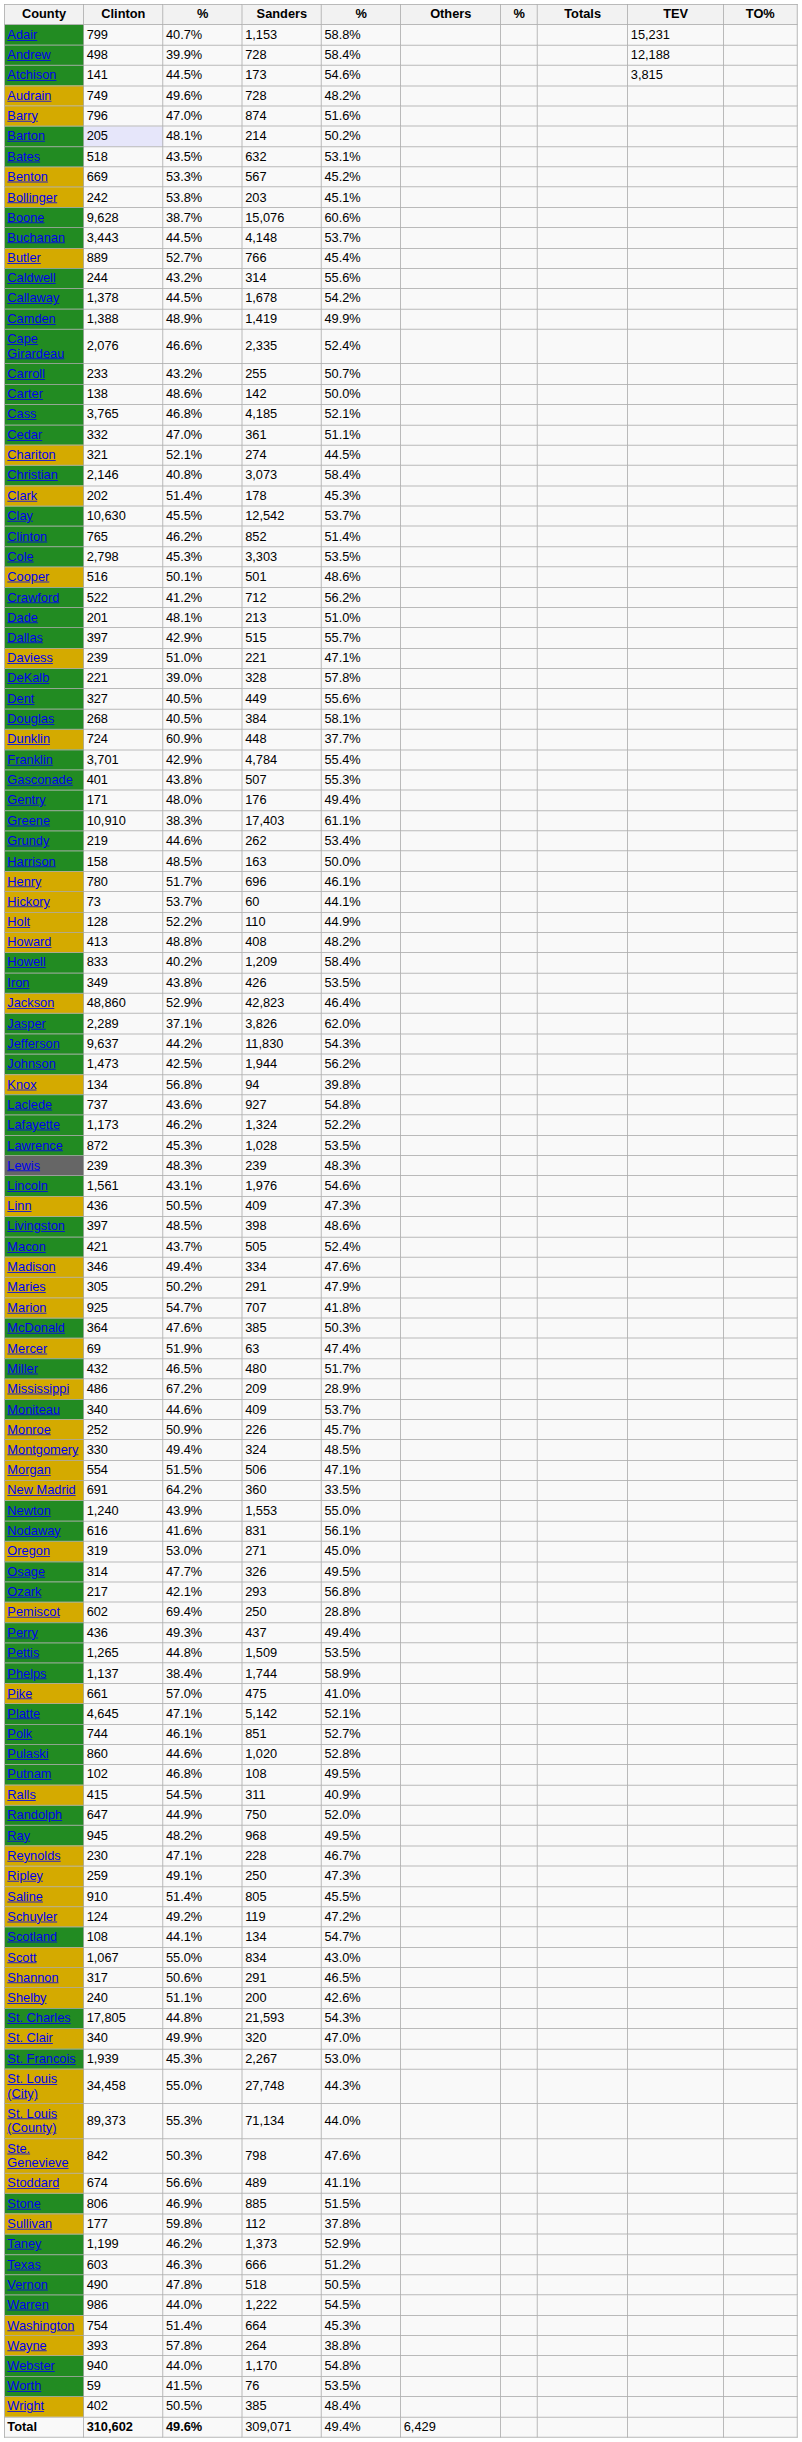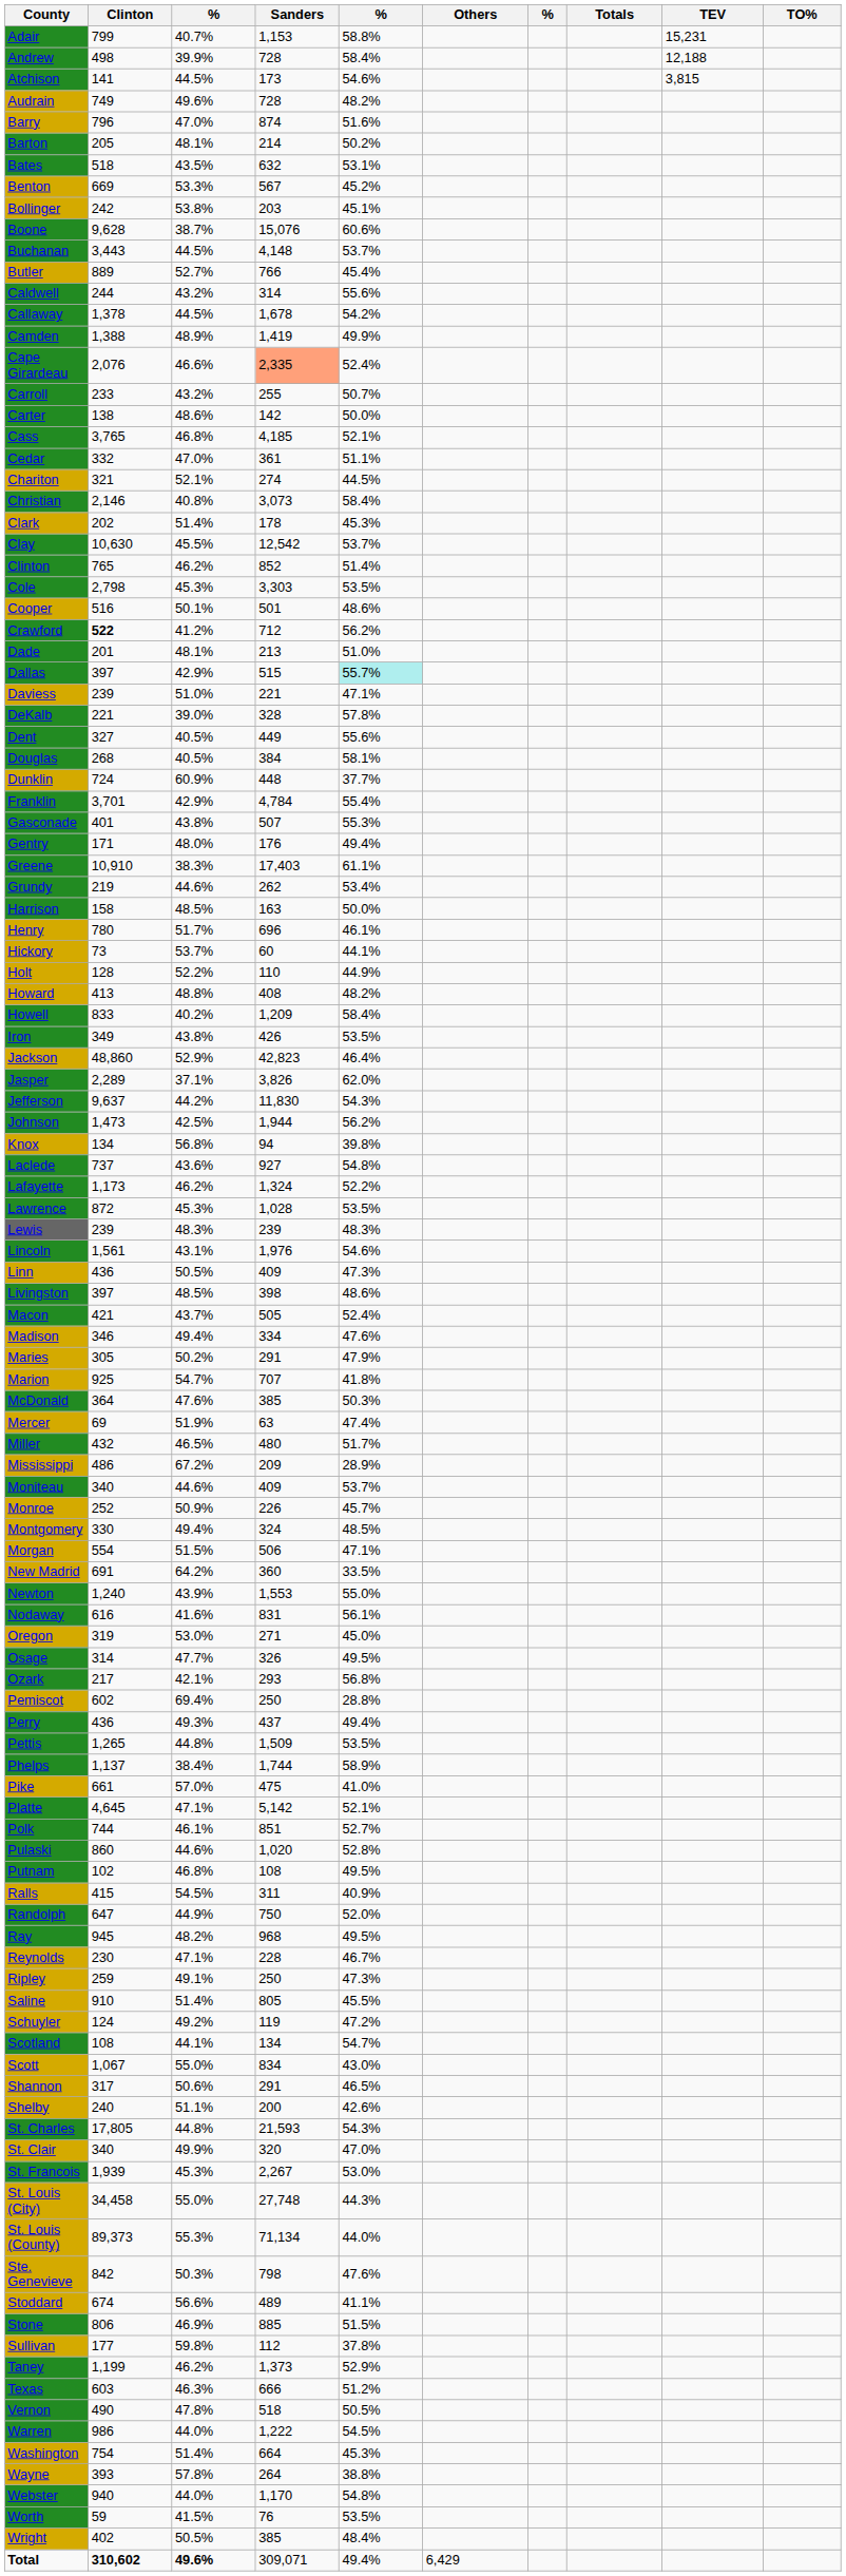Barton | Clinton: lavender background -> no background
Cape Girardeau | Sanders: no background -> lightsalmon background
Crawford | Clinton: normal -> bold
Dallas | column 5: no background -> paleturquoise background
